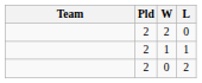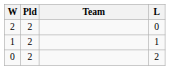columns swapped: Team <-> W
